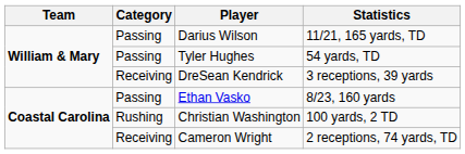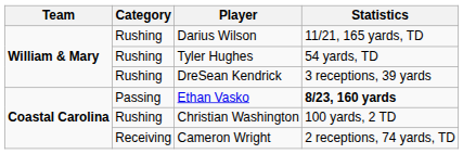Darius Wilson | Category: Passing -> Rushing
Tyler Hughes | Category: Passing -> Rushing
DreSean Kendrick | Category: Receiving -> Rushing
Ethan Vasko | Statistics: normal -> bold
